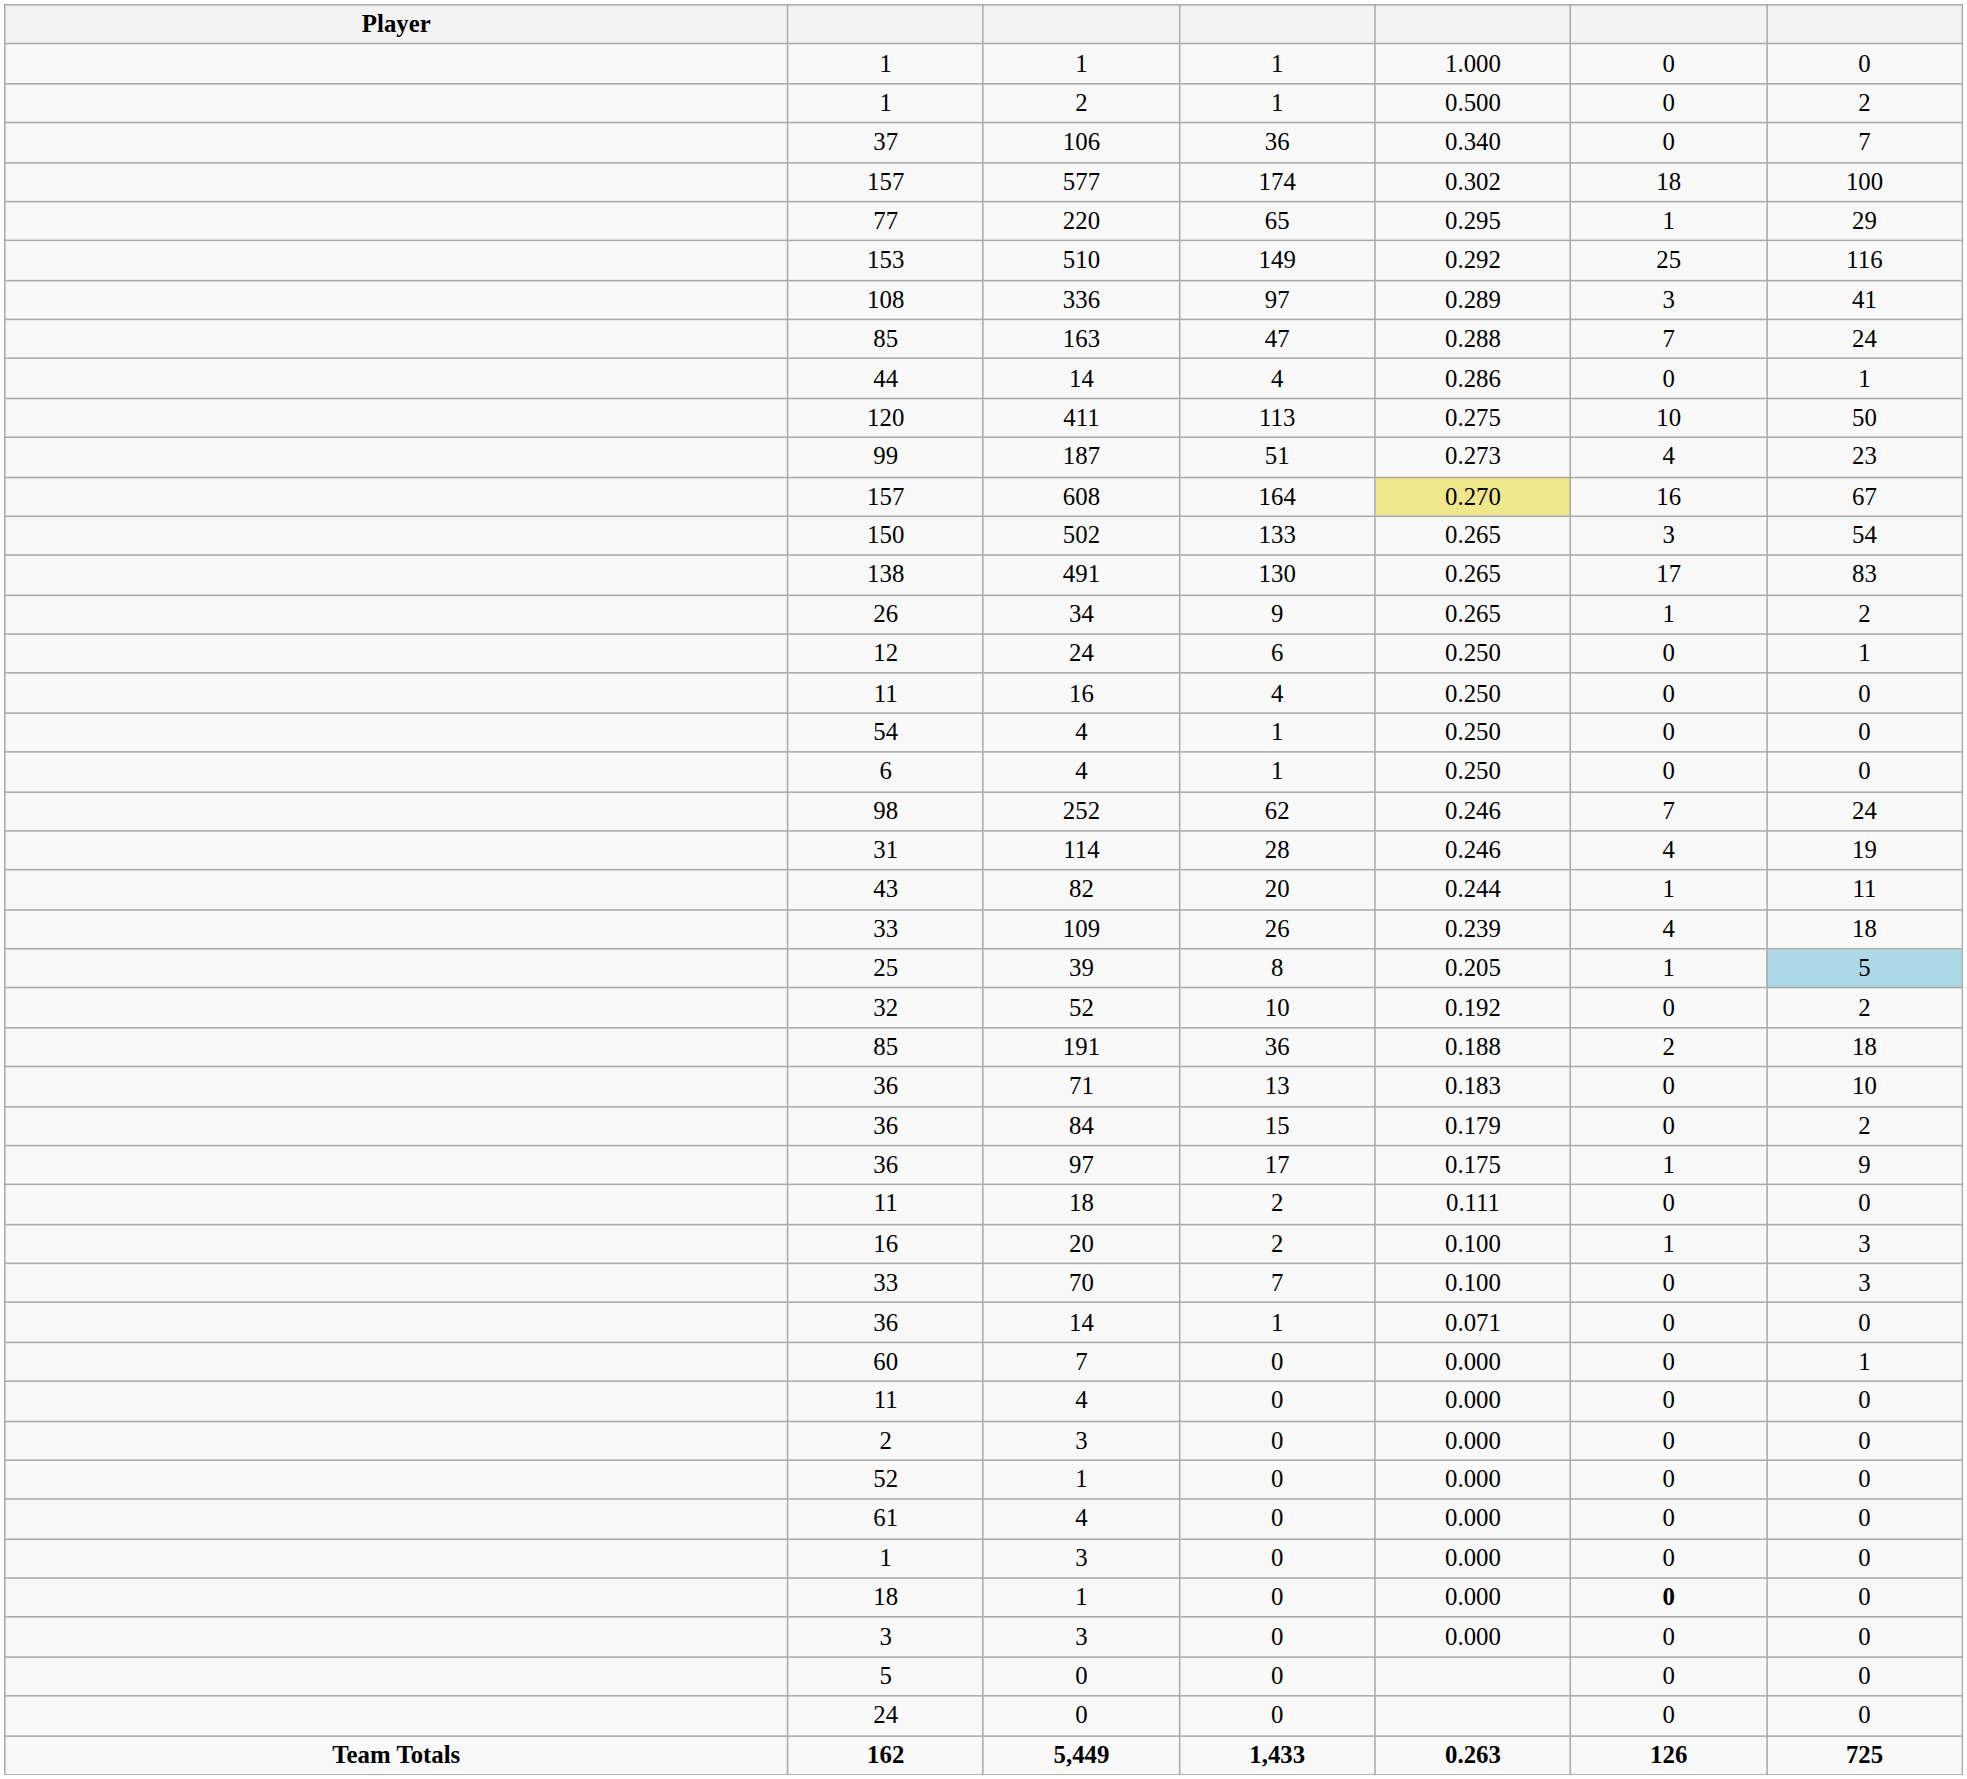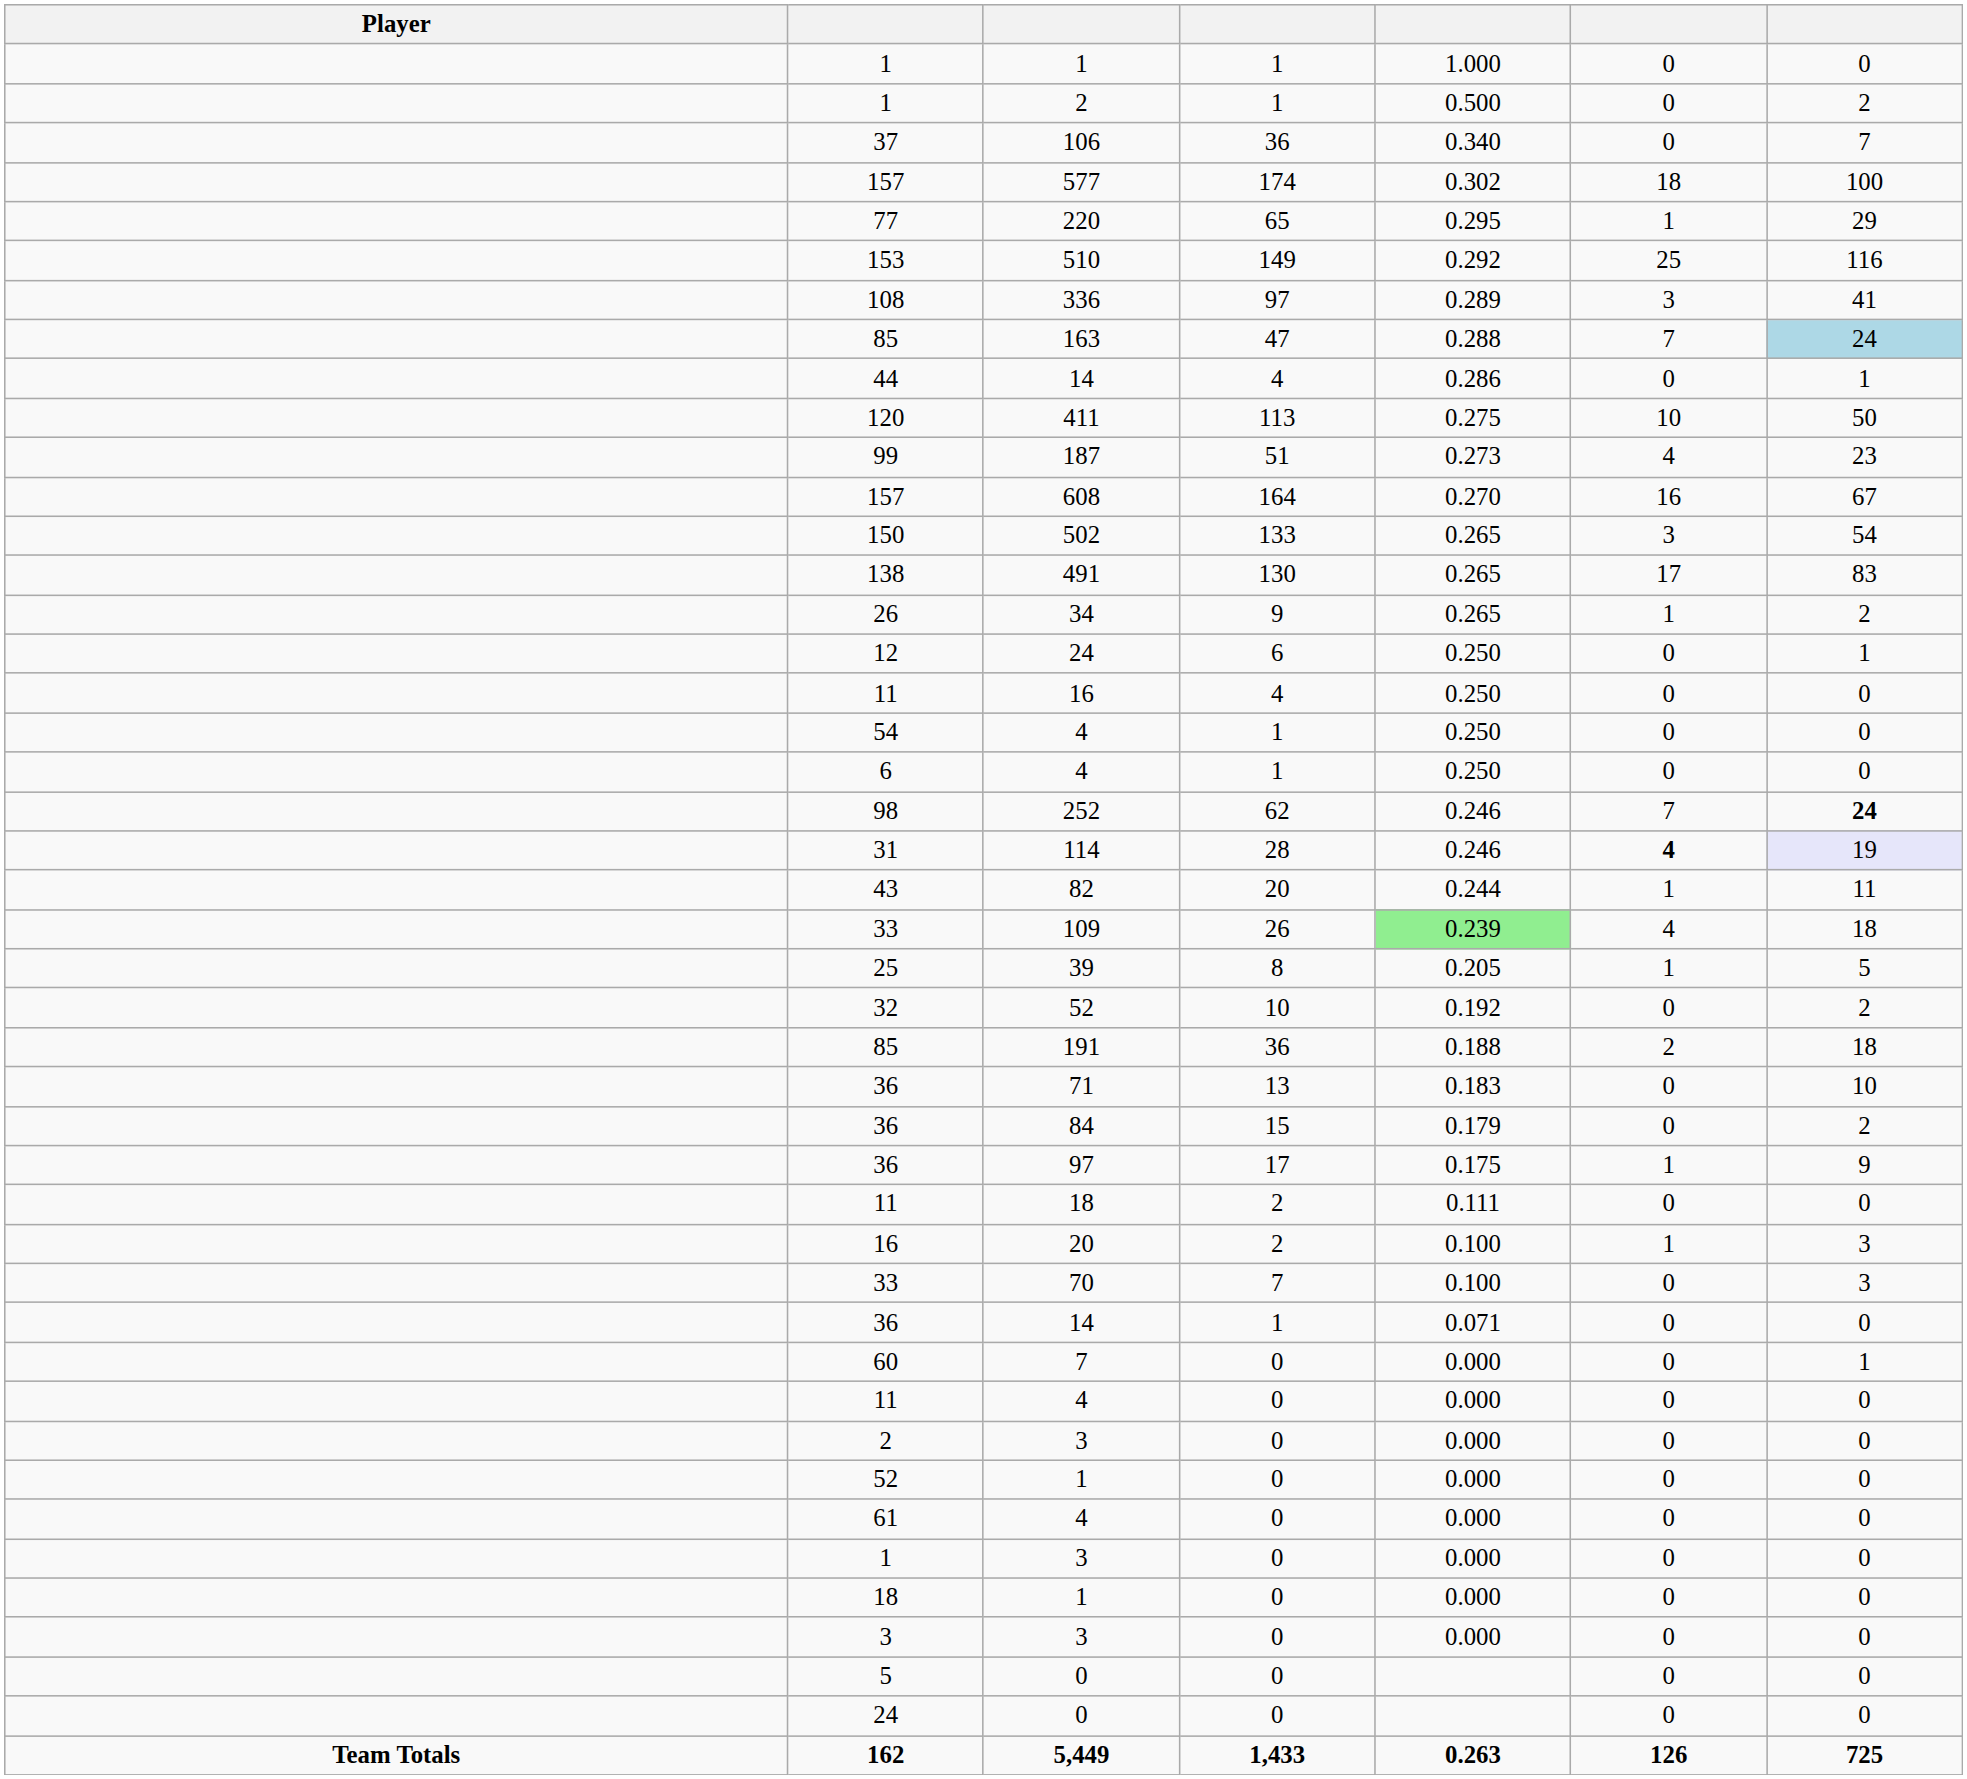163 | column 7: no background -> lightblue background
608 | column 5: khaki background -> no background
252 | column 7: normal -> bold
114 | column 6: normal -> bold
114 | column 7: no background -> lavender background
109 | column 5: no background -> lightgreen background
39 | column 7: lightblue background -> no background
18 / 1 | column 6: bold -> normal
